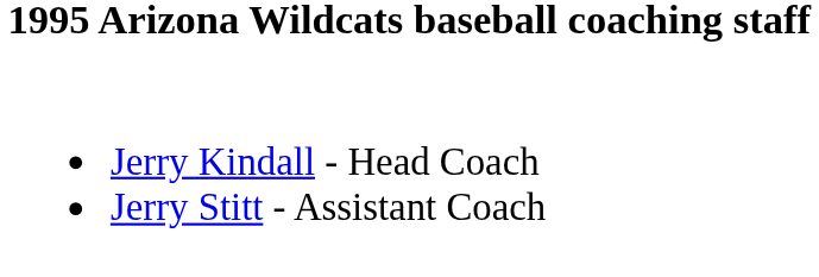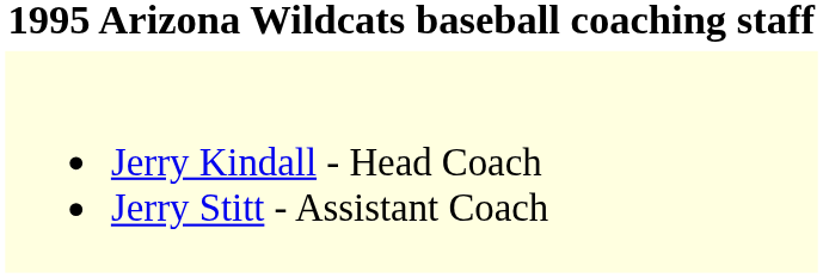Jerry Kindall - Head Coach Jerry Stitt - Assistant Coach | column 1: no background -> lightyellow background
